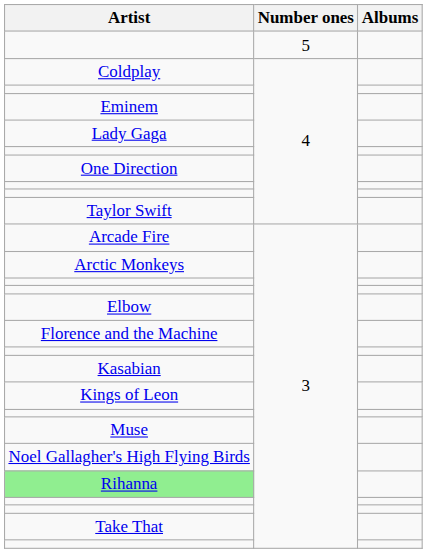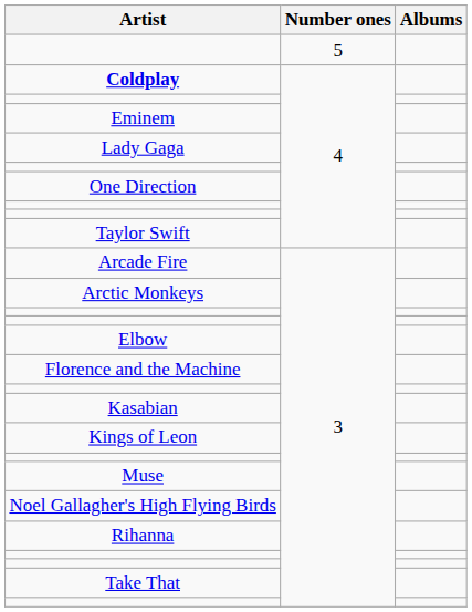Coldplay | Artist: normal -> bold
Rihanna | Artist: lightgreen background -> no background
